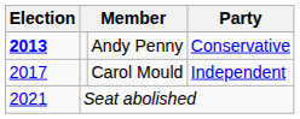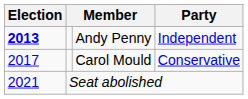Andy Penny | Party: Conservative -> Independent
Carol Mould | Party: Independent -> Conservative
